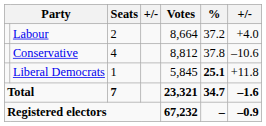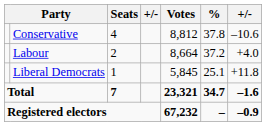rows swapped: Conservative <-> Labour
Liberal Democrats | %: bold -> normal
